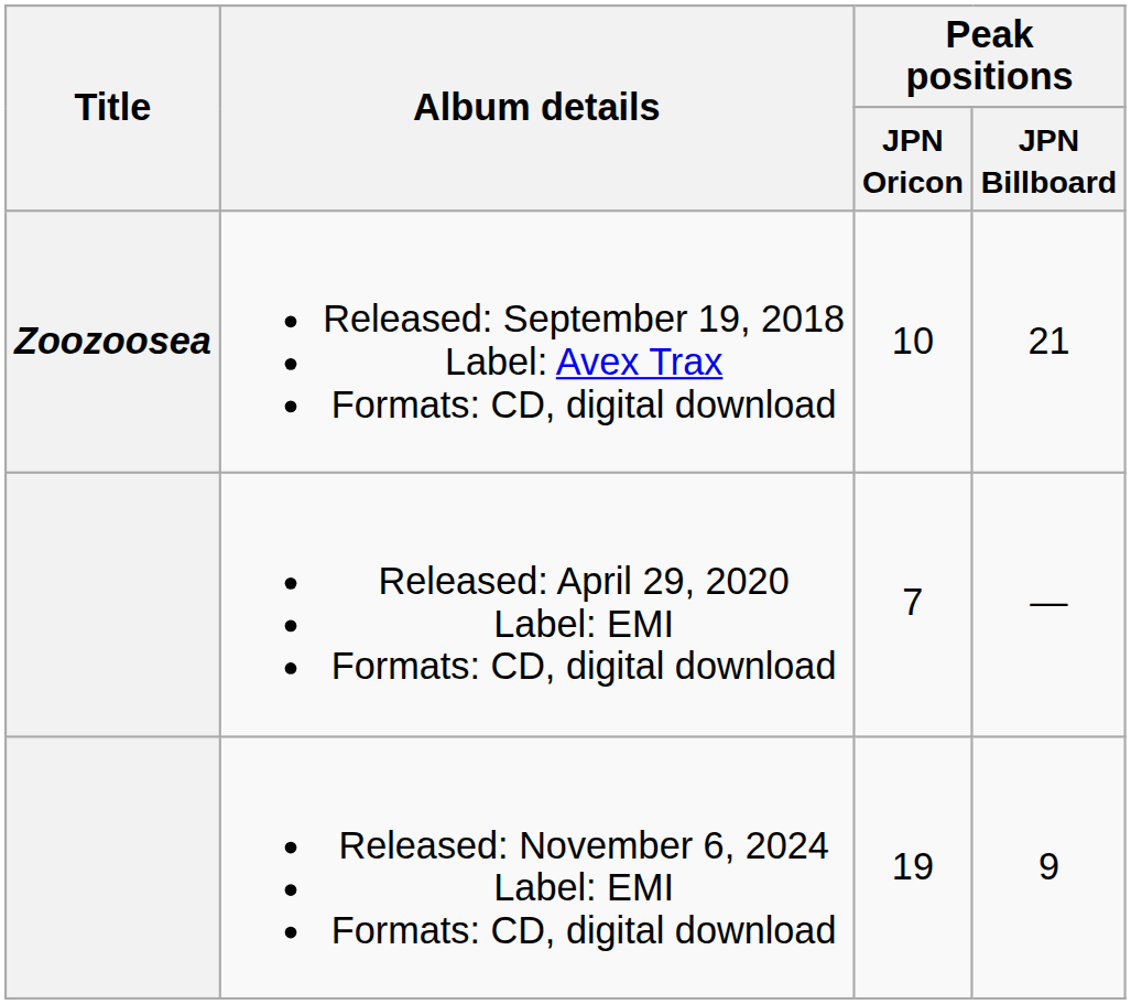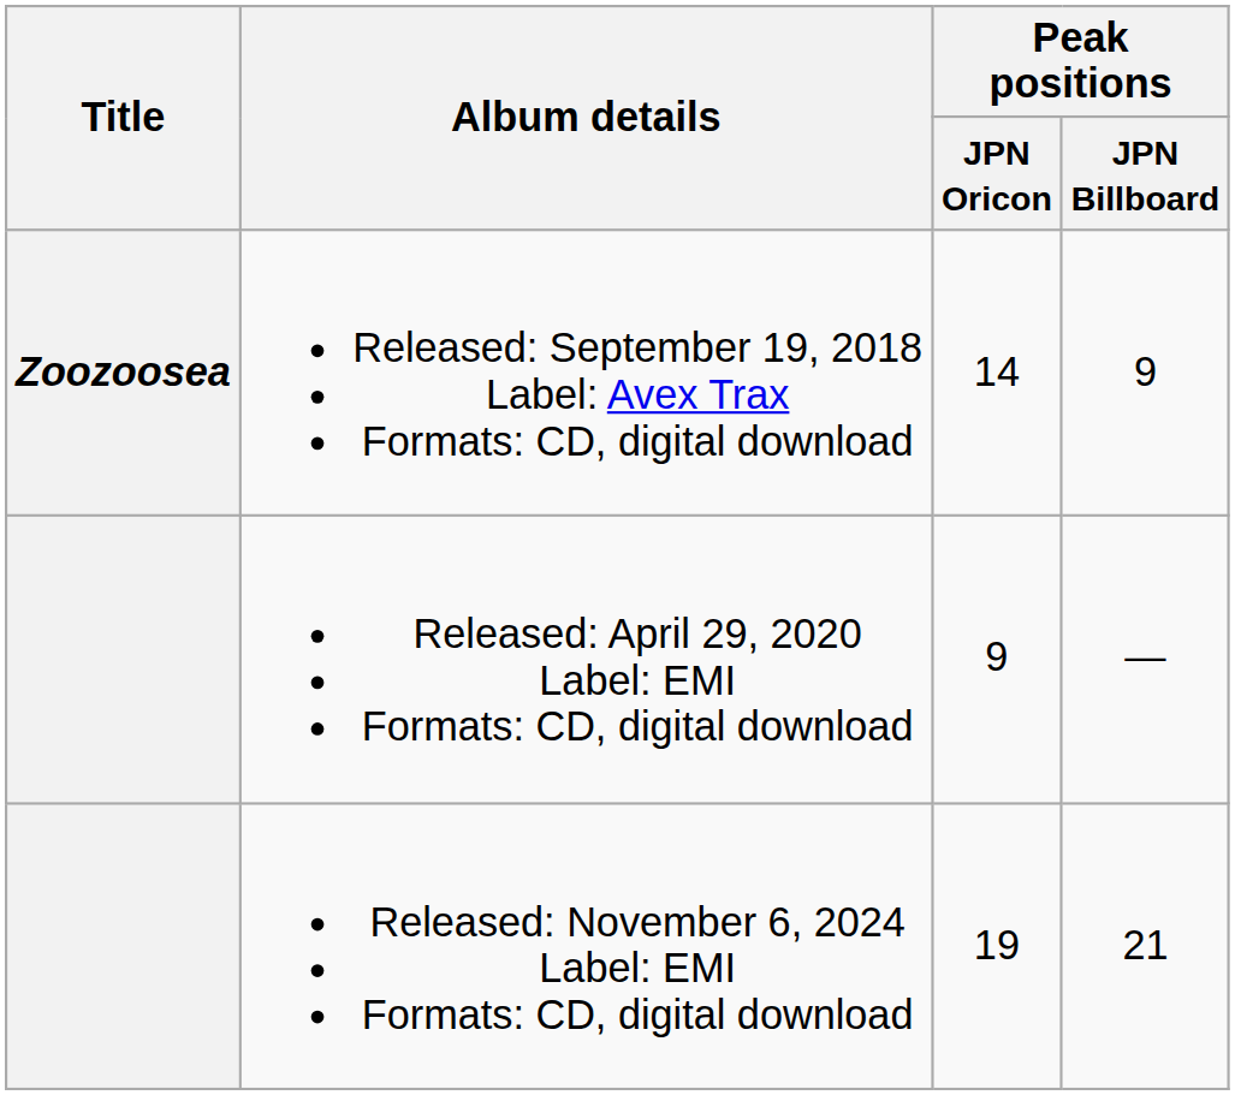row 3 | Peak positions / JPN Oricon: 10 -> 14
row 3 | Peak positions / JPN Billboard: 21 -> 9
row 4 | Peak positions / JPN Oricon: 7 -> 9
row 5 | Peak positions / JPN Billboard: 9 -> 21
